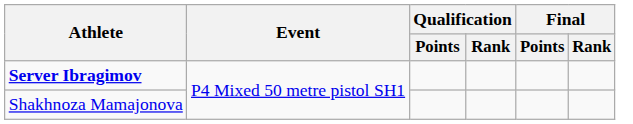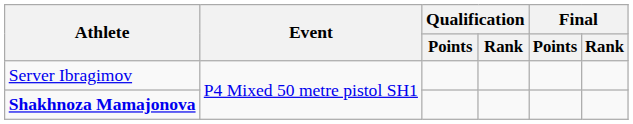Server Ibragimov | Athlete: bold -> normal
Shakhnoza Mamajonova | Athlete: normal -> bold
